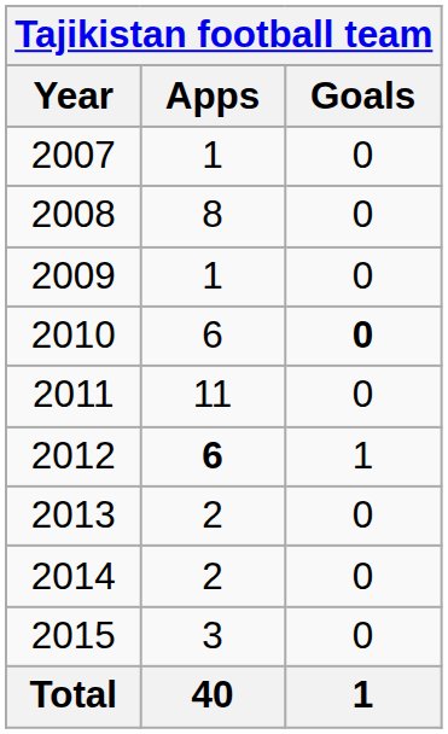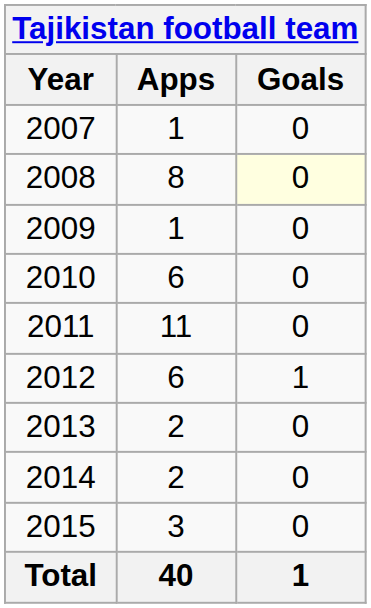2008 | Goals: no background -> lightyellow background
2010 | Goals: bold -> normal
2012 | Apps: bold -> normal
